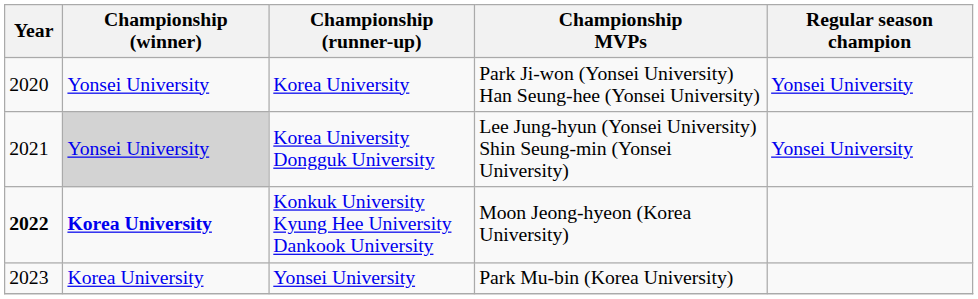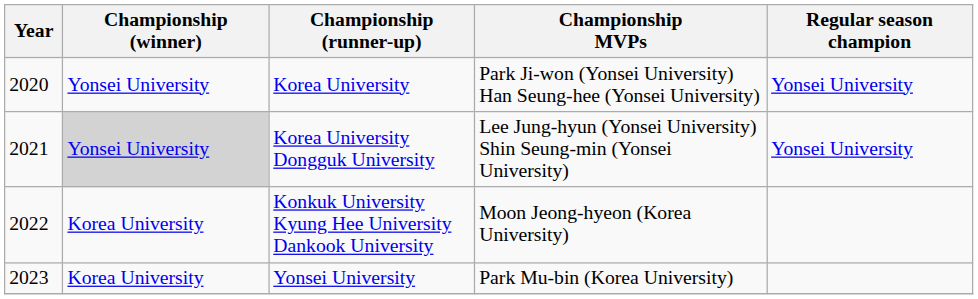Konkuk University Kyung Hee University Dankook University | Year: bold -> normal
Konkuk University Kyung Hee University Dankook University | Championship (winner): bold -> normal
